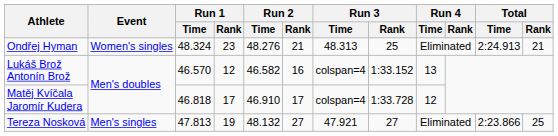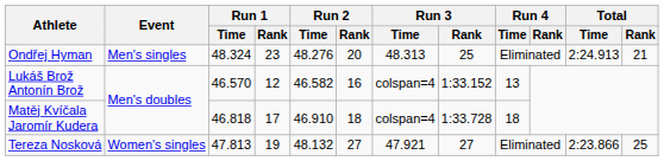Ondřej Hyman | Event: Women's singles -> Men's singles
Ondřej Hyman | Run 2 / Rank: 21 -> 20
Matěj Kvíčala Jaromír Kudera | Run 2 / Rank: 17 -> 18
Matěj Kvíčala Jaromír Kudera | Run 4 / Time: 12 -> 18
Tereza Nosková | Event: Men's singles -> Women's singles
